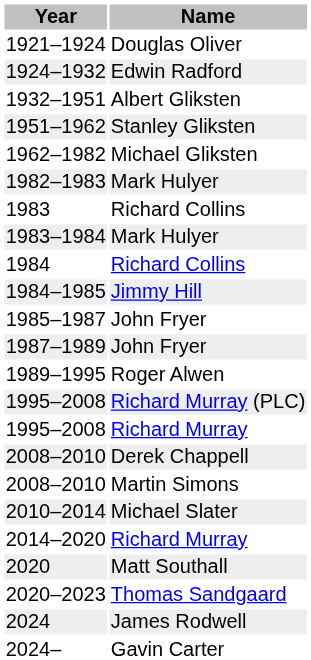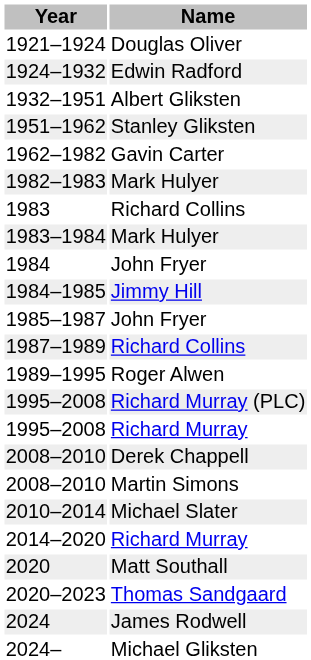row 6 | Name: Michael Gliksten -> Gavin Carter
row 10 | Name: Richard Collins -> John Fryer
row 13 | Name: John Fryer -> Richard Collins
row 24 | Name: Gavin Carter -> Michael Gliksten
